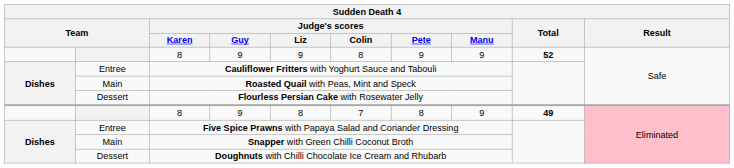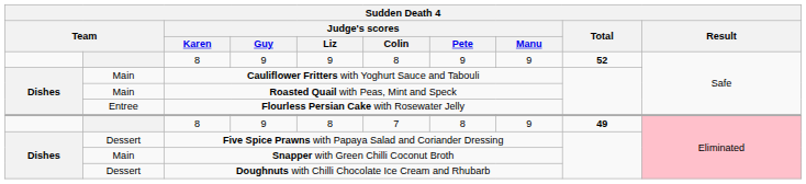Cauliflower Fritters with Yoghurt Sauce and Tabouli | column 2: Entree -> Main
Flourless Persian Cake with Rosewater Jelly | column 2: Dessert -> Entree
Five Spice Prawns with Papaya Salad and Coriander Dressing | column 2: Entree -> Dessert
